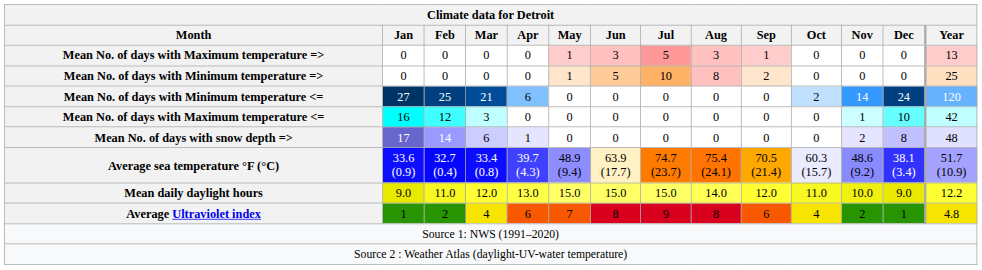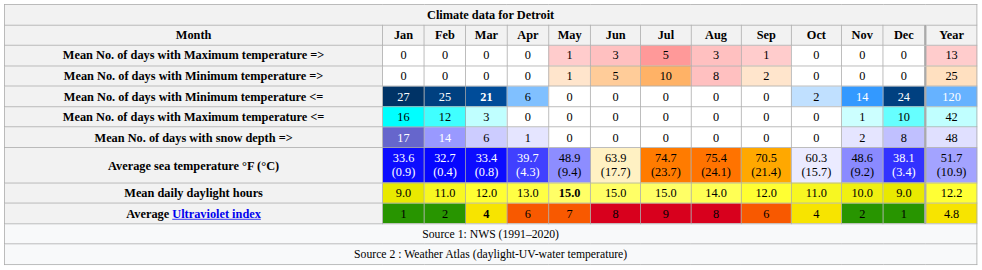row 5 | Mar: normal -> bold
row 9 | May: normal -> bold
row 10 | Mar: normal -> bold
